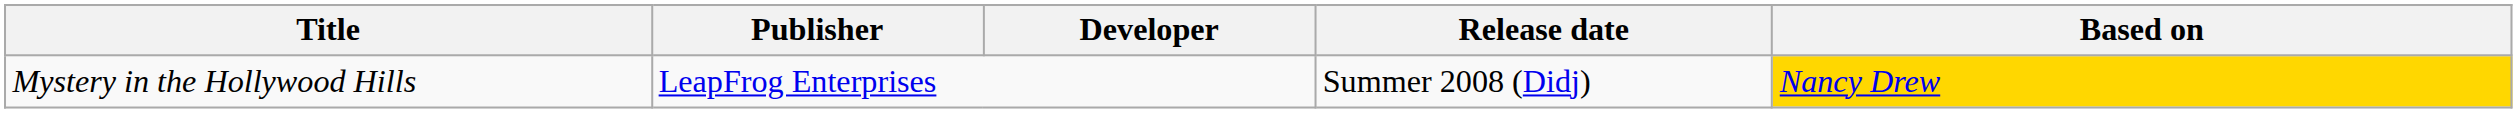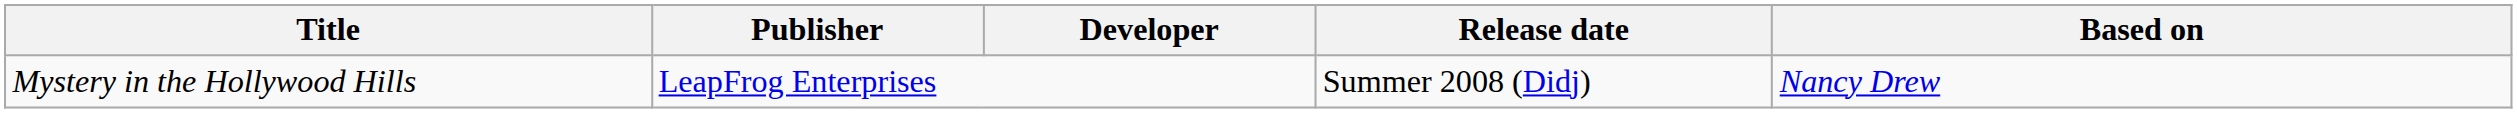Mystery in the Hollywood Hills | Based on: gold background -> no background
